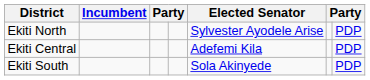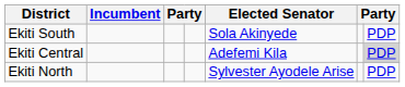rows swapped: Ekiti North <-> Ekiti South
Ekiti Central | column 7: no background -> lightgrey background
